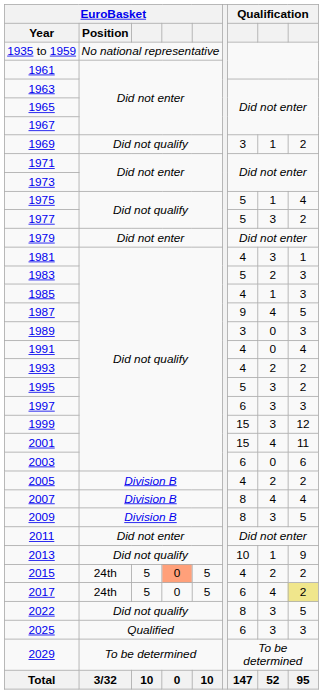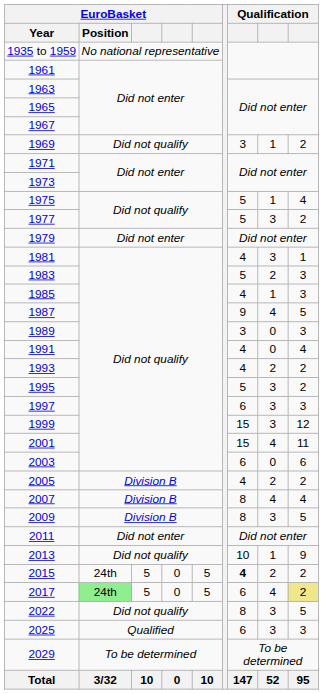2015 | column 4: lightsalmon background -> no background
2015 | column 7: normal -> bold
2017 | EuroBasket / Position: no background -> lightgreen background
